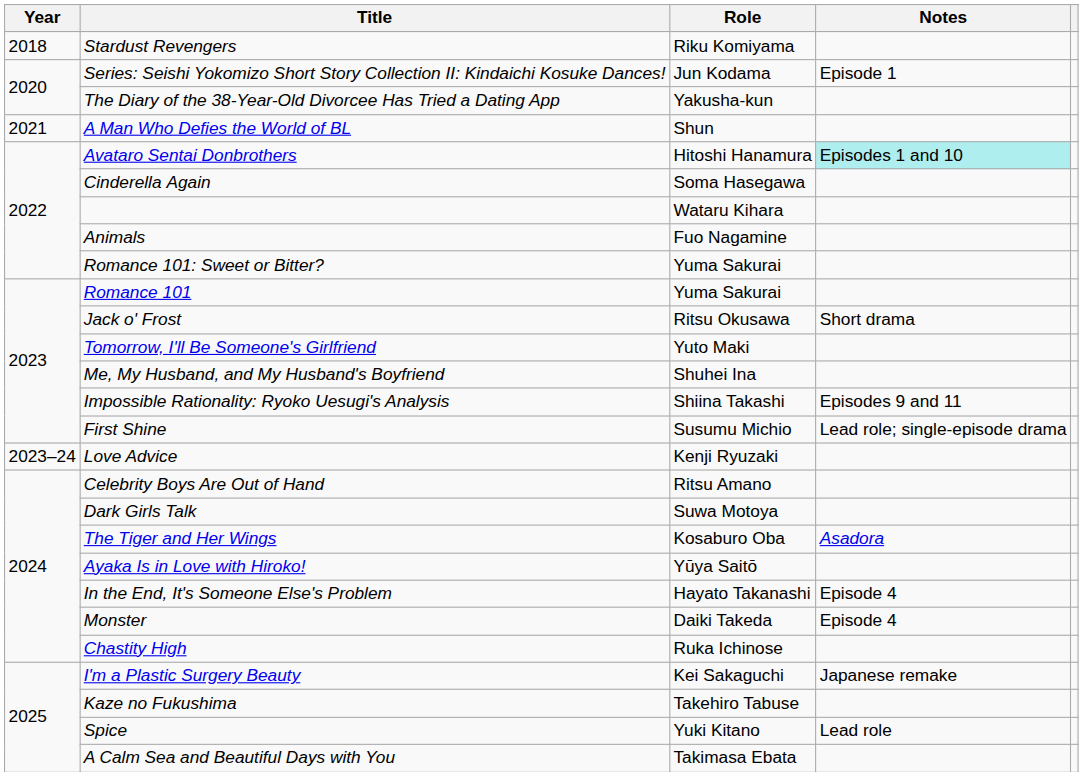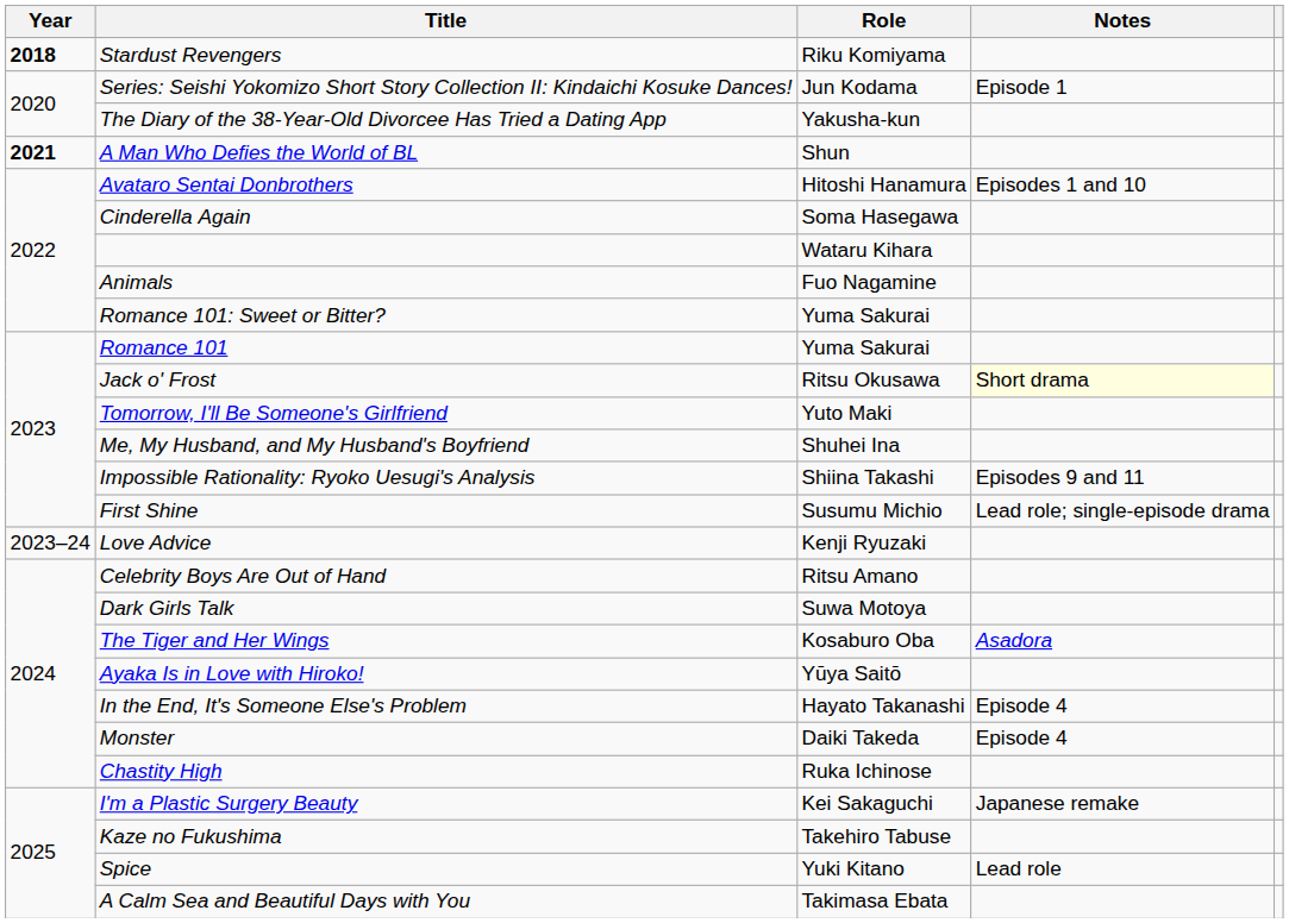Stardust Revengers | Year: normal -> bold
A Man Who Defies the World of BL | Year: normal -> bold
Avataro Sentai Donbrothers | Notes: paleturquoise background -> no background
Jack o' Frost | Notes: no background -> lightyellow background
